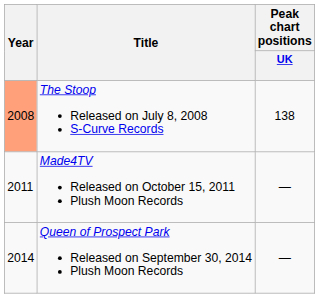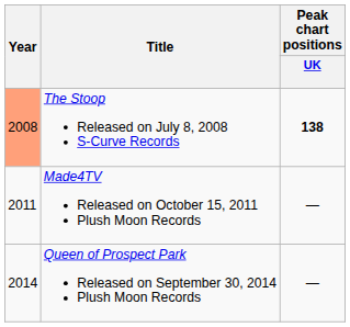The Stoop Released on July 8, 2008 S-Curve Records | Peak chart positions / UK: normal -> bold
